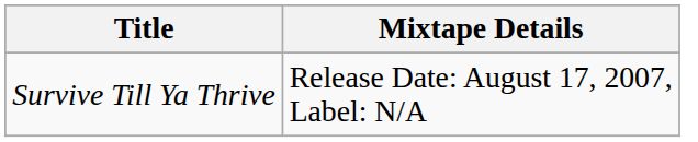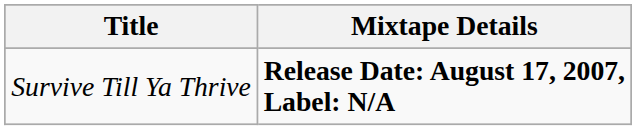Survive Till Ya Thrive | Mixtape Details: normal -> bold
